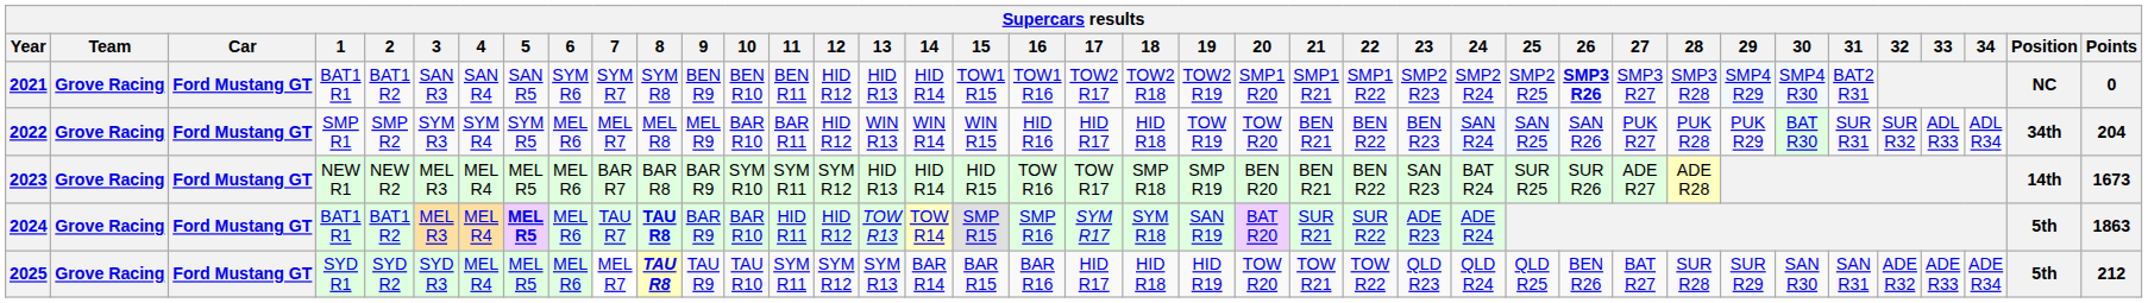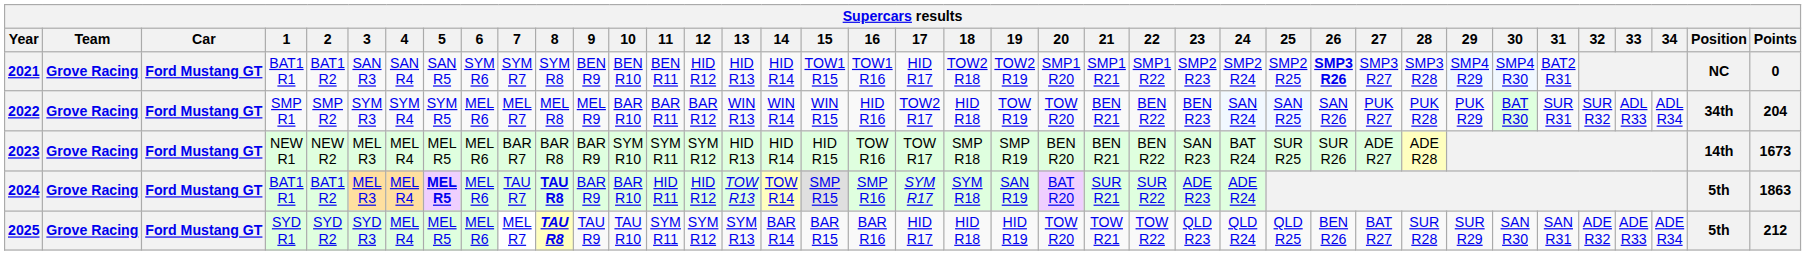2021 | 17: TOW2 R17 -> HID R17
2022 | 12: HID R12 -> BAR R12
2022 | 17: HID R17 -> TOW2 R17
